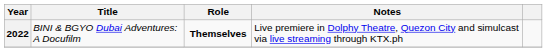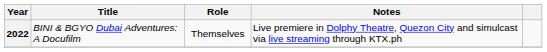2022 | Role: bold -> normal
